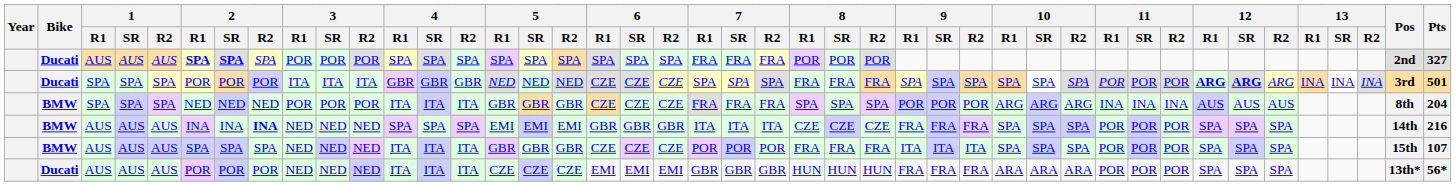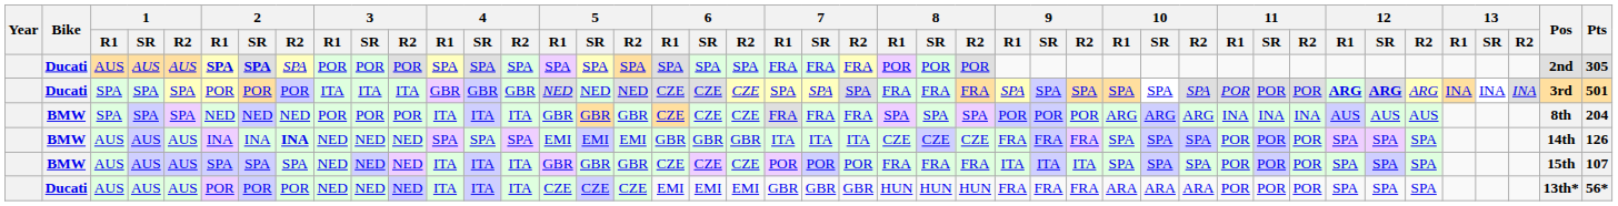row 3 | Pts: 327 -> 305
row 6 | Pts: 216 -> 126
